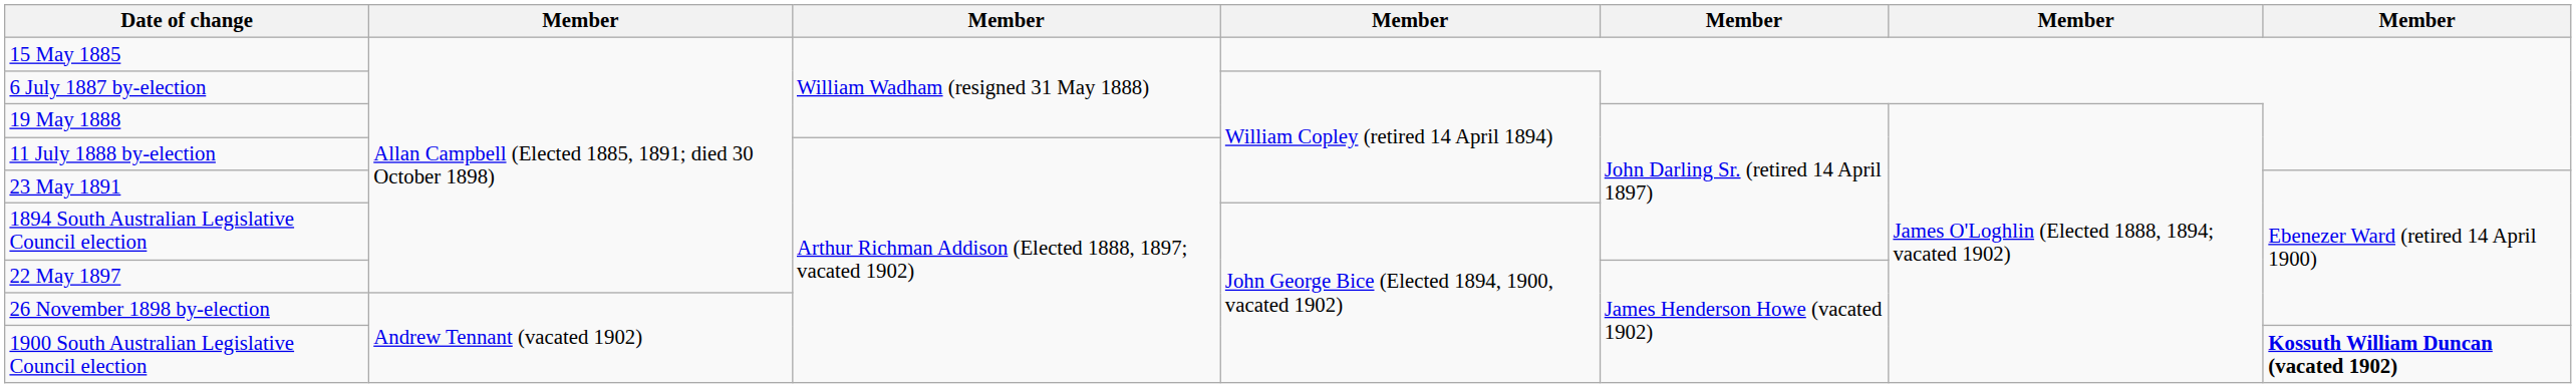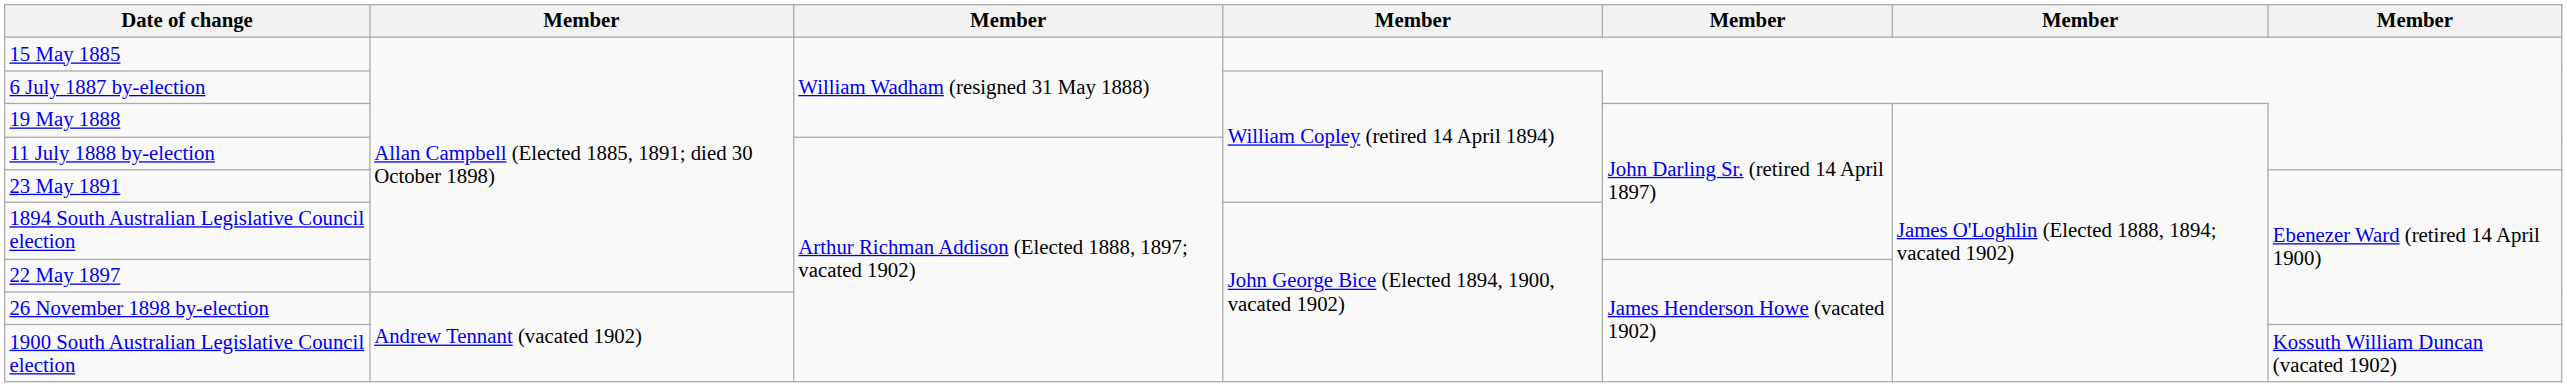1900 South Australian Legislative Council election | column 7: bold -> normal
